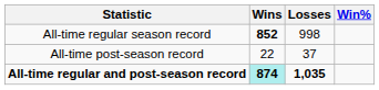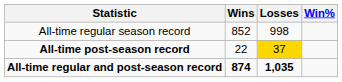row 2 | Wins: bold -> normal
row 3 | Statistic: normal -> bold
row 3 | Losses: no background -> gold background
row 4 | Wins: paleturquoise background -> no background
